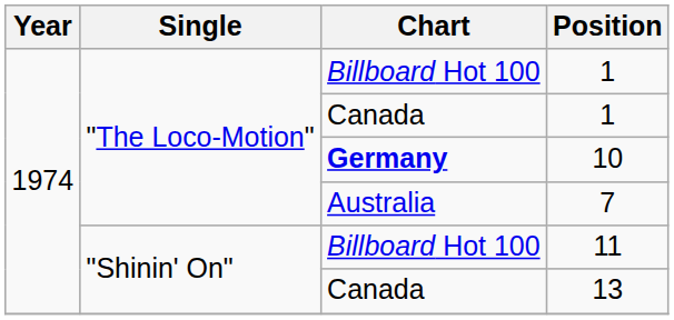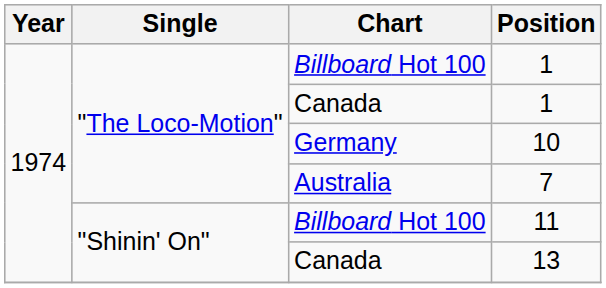10 | Chart: bold -> normal
